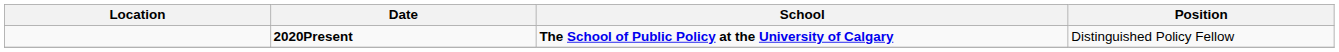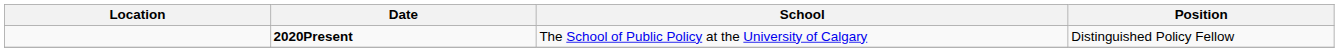2020Present | School: bold -> normal
